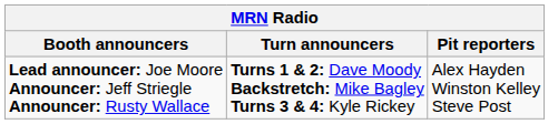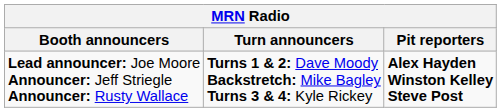row 3 | Pit reporters: normal -> bold
